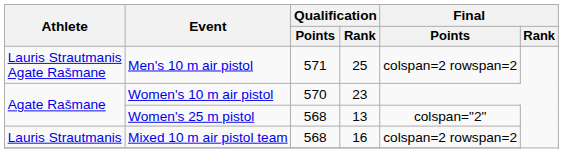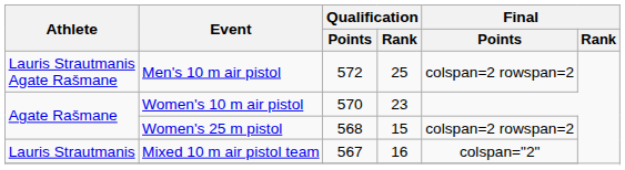Men's 10 m air pistol | Qualification / Points: 571 -> 572
Women's 25 m pistol | Qualification / Rank: 13 -> 15
Women's 25 m pistol | Final / Points: colspan="2" -> colspan=2 rowspan=2
Mixed 10 m air pistol team | Qualification / Points: 568 -> 567
Mixed 10 m air pistol team | Final / Points: colspan=2 rowspan=2 -> colspan="2"
